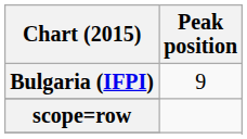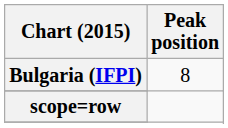Bulgaria (IFPI) | Peak position: 9 -> 8
